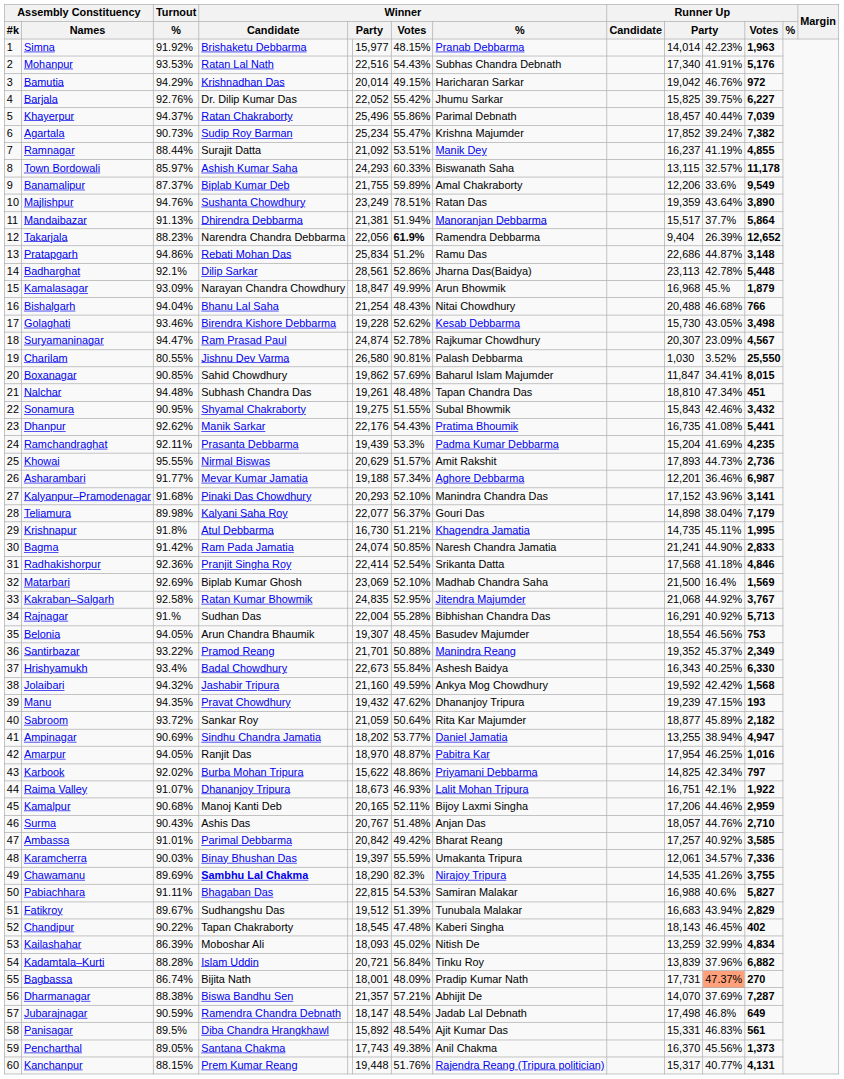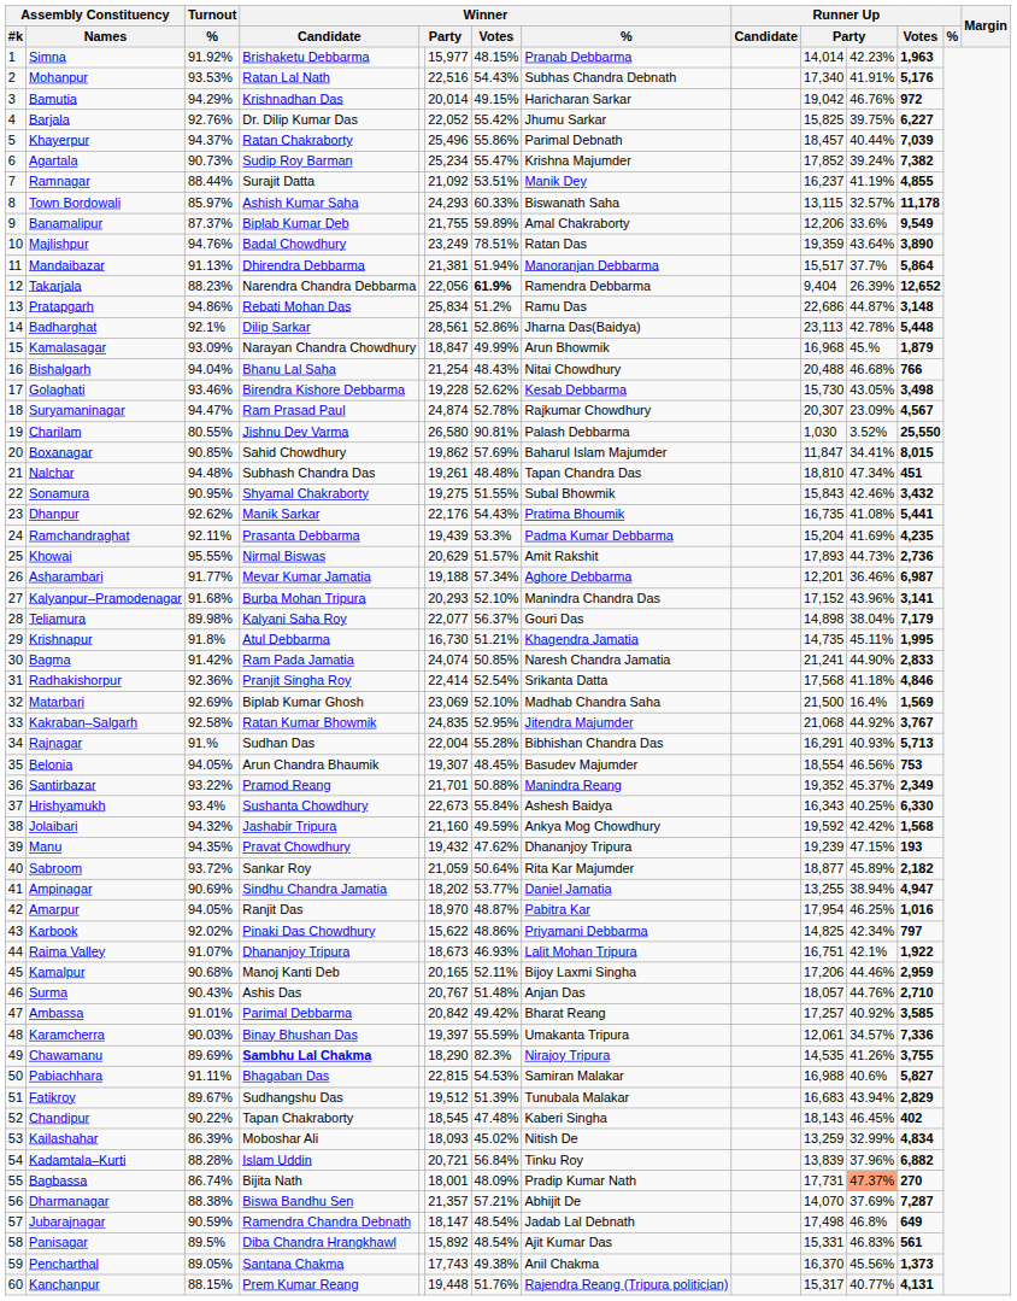Majlishpur | Winner / Candidate: Sushanta Chowdhury -> Badal Chowdhury
Kalyanpur–Pramodenagar | Winner / Candidate: Pinaki Das Chowdhury -> Burba Mohan Tripura
Rajnagar | column 11: 40.92% -> 40.93%
Hrishyamukh | Winner / Candidate: Badal Chowdhury -> Sushanta Chowdhury
Karbook | Winner / Candidate: Burba Mohan Tripura -> Pinaki Das Chowdhury
